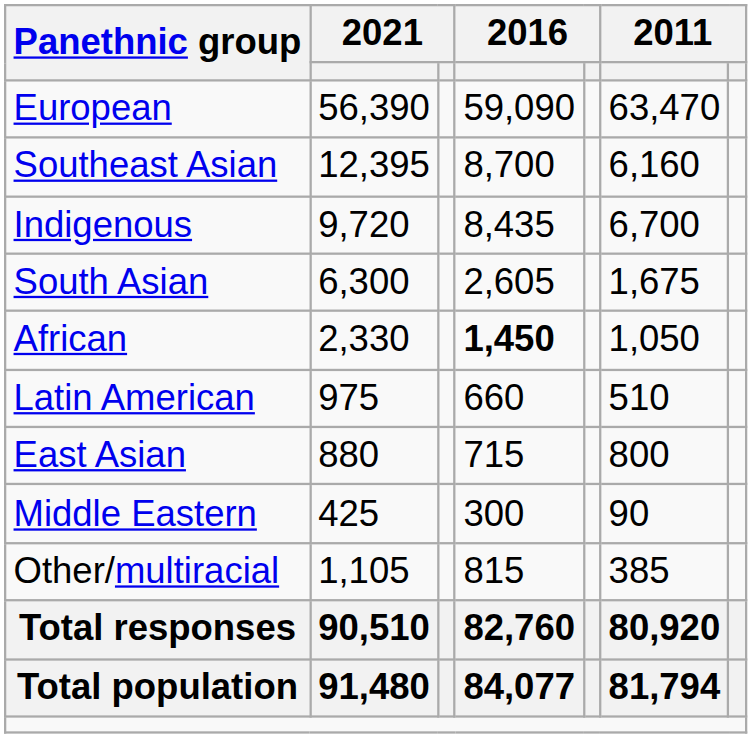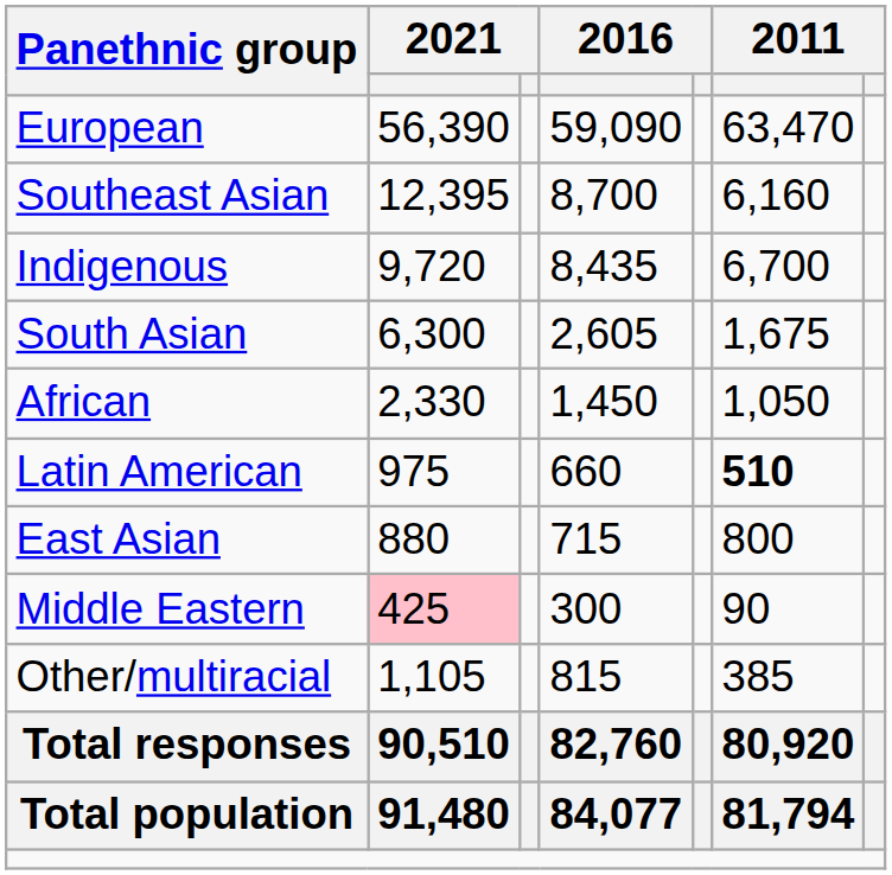African | column 4: bold -> normal
Latin American | column 6: normal -> bold
Middle Eastern | column 2: no background -> pink background
